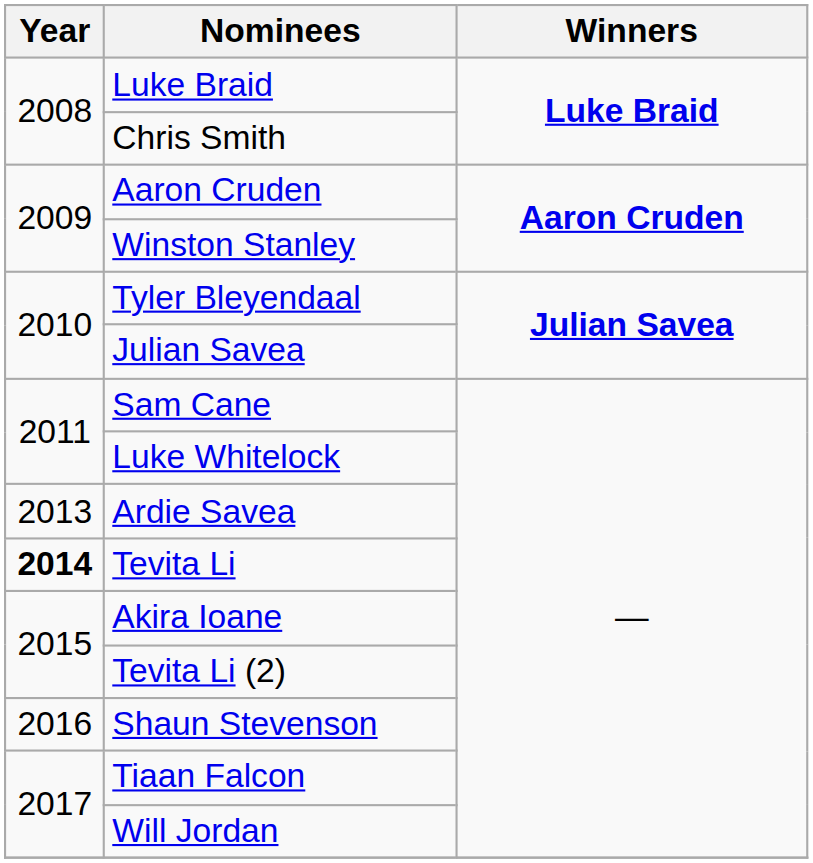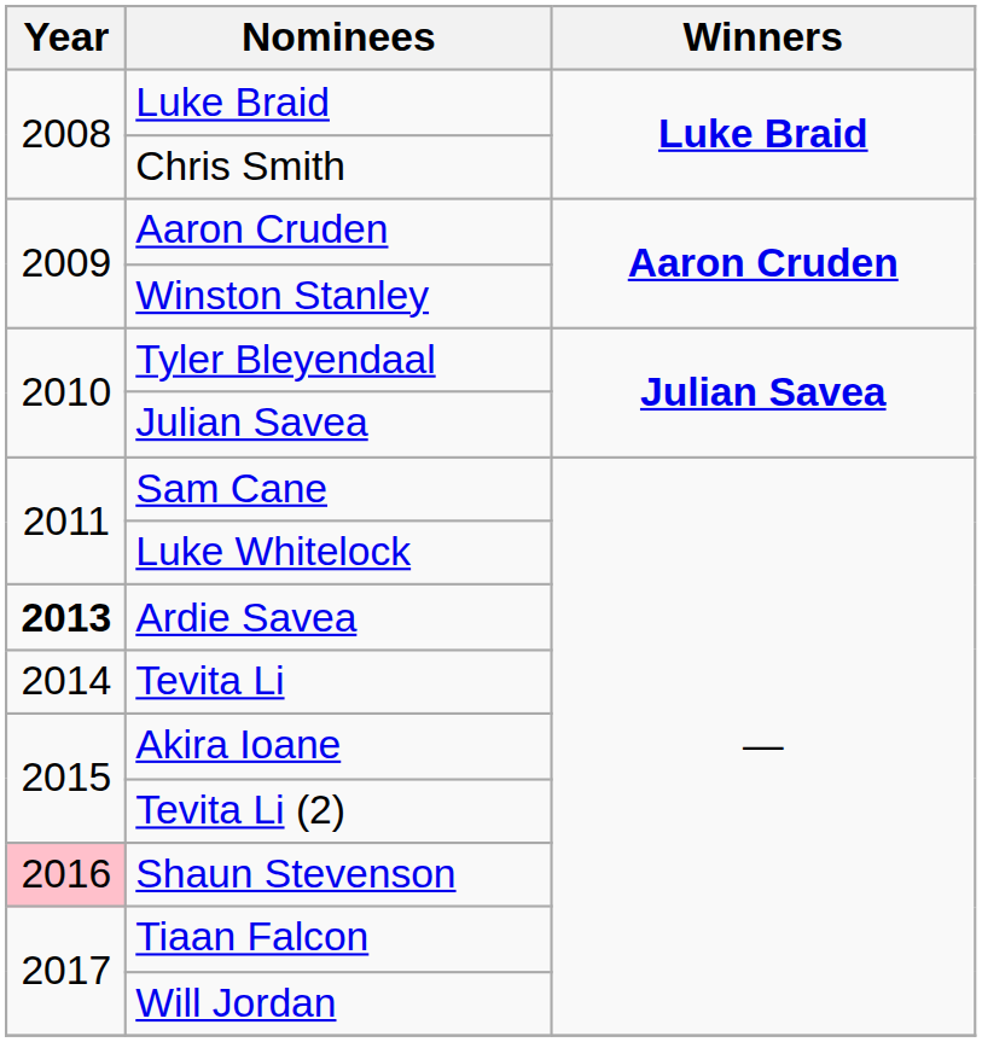Ardie Savea | Year: normal -> bold
Tevita Li | Year: bold -> normal
Shaun Stevenson | Year: no background -> pink background
